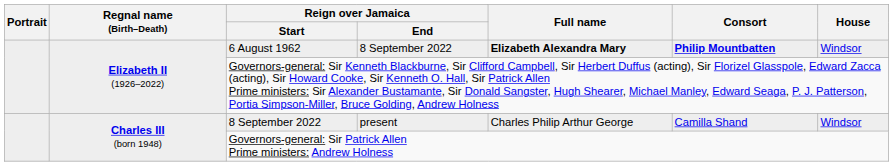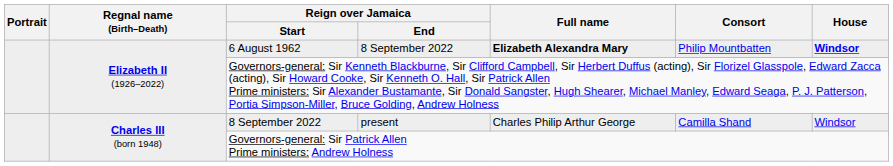6 August 1962 | Consort: bold -> normal
6 August 1962 | House: normal -> bold
